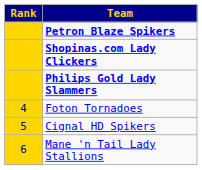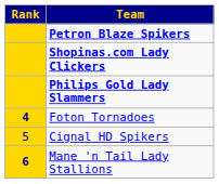Foton Tornadoes | Rank: normal -> bold
Mane 'n Tail Lady Stallions | Rank: normal -> bold
